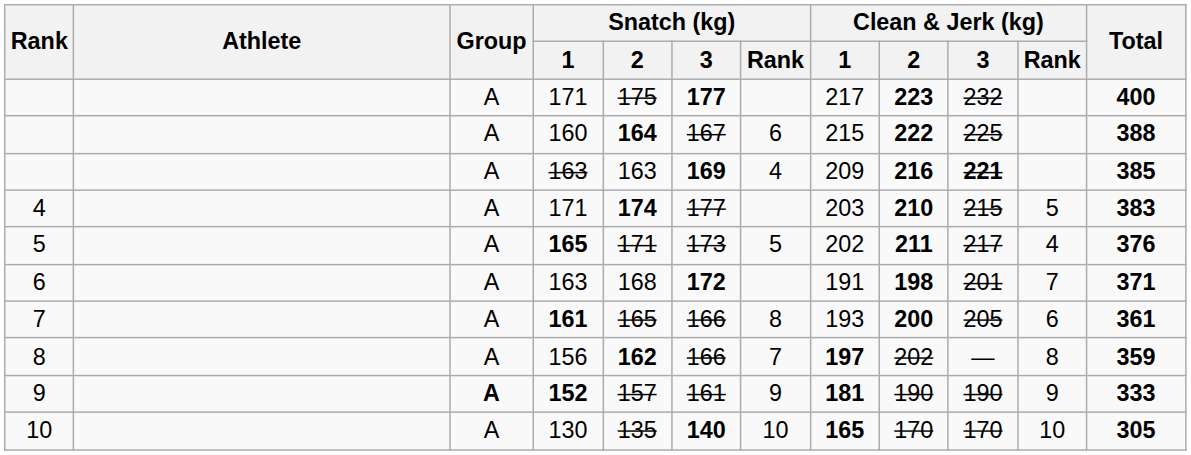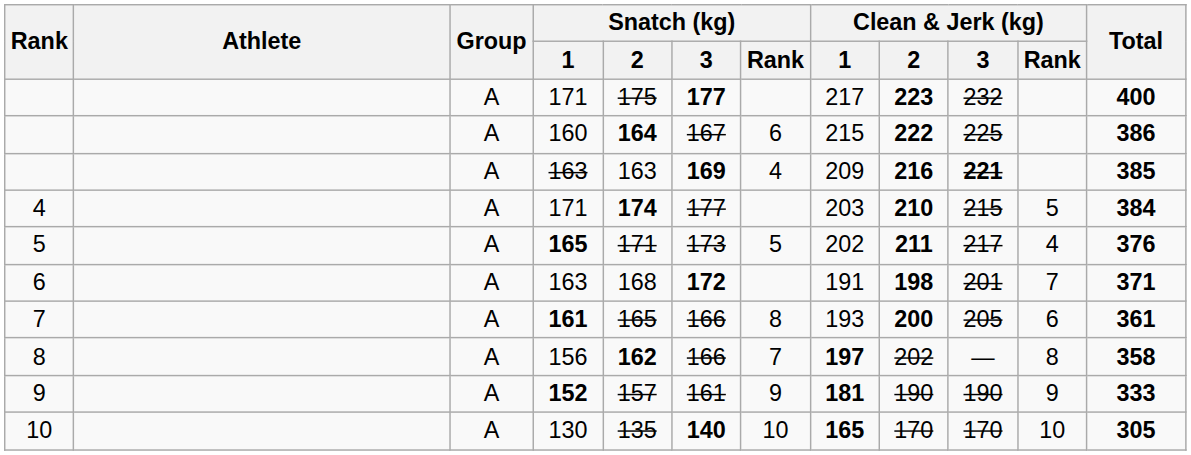row 4 | Total: 388 -> 386
row 6 | Total: 383 -> 384
row 10 | Total: 359 -> 358
row 11 | Group: bold -> normal
